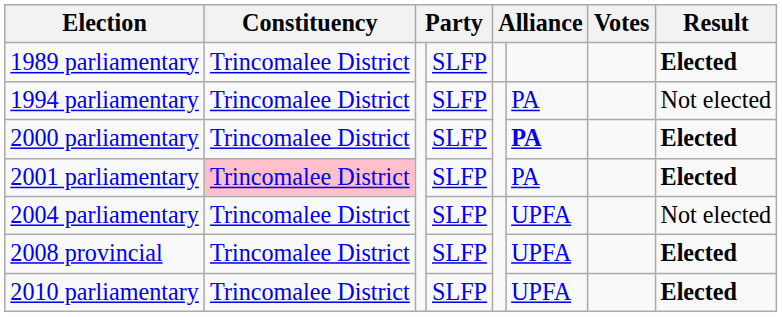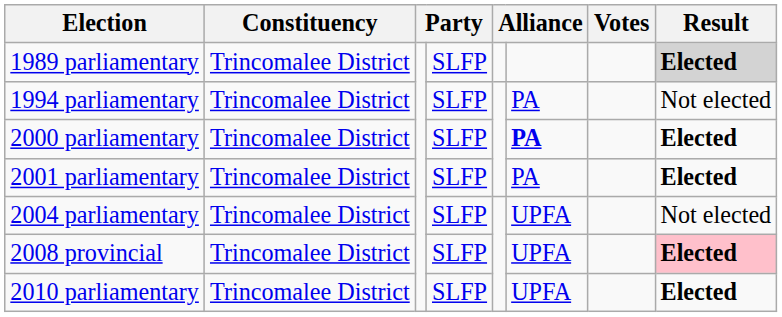1989 parliamentary | Result: no background -> lightgrey background
2001 parliamentary | Constituency: pink background -> no background
2008 provincial | Result: no background -> pink background
